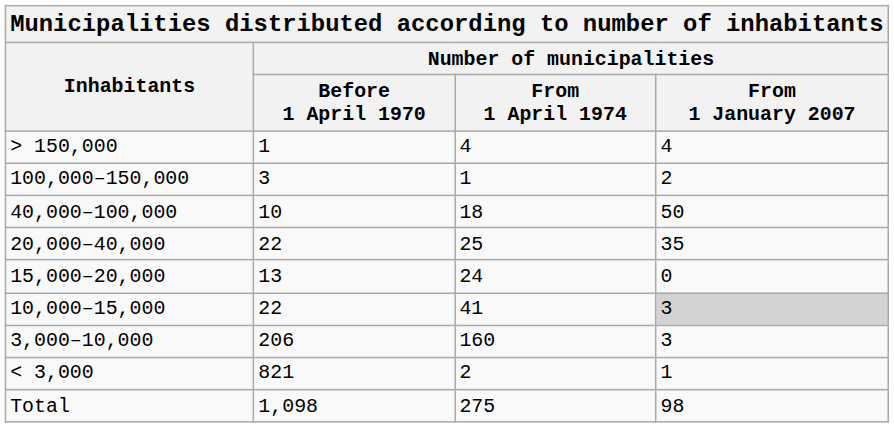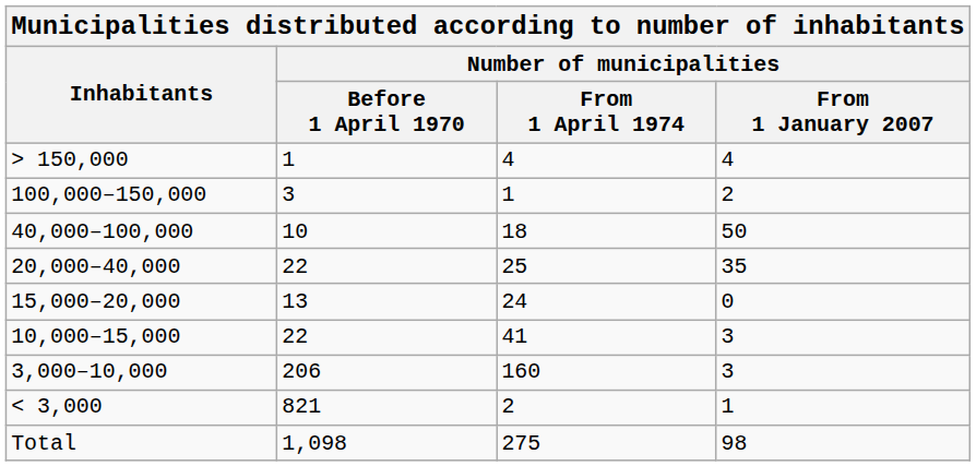10,000–15,000 | Number of municipalities / From 1 January 2007: lightgrey background -> no background
